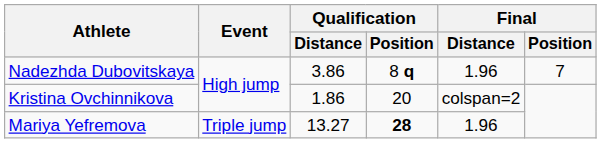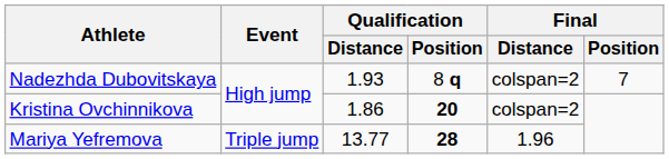Nadezhda Dubovitskaya | Qualification / Distance: 3.86 -> 1.93
Nadezhda Dubovitskaya | Final / Distance: 1.96 -> colspan=2
Kristina Ovchinnikova | Qualification / Position: normal -> bold
Mariya Yefremova | Qualification / Distance: 13.27 -> 13.77
